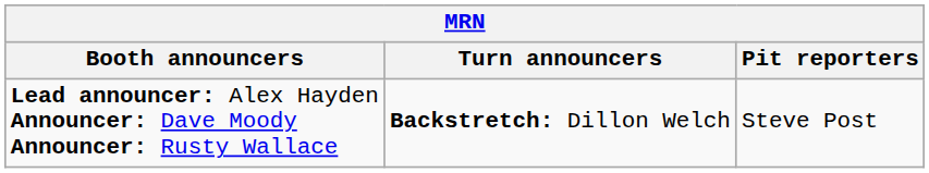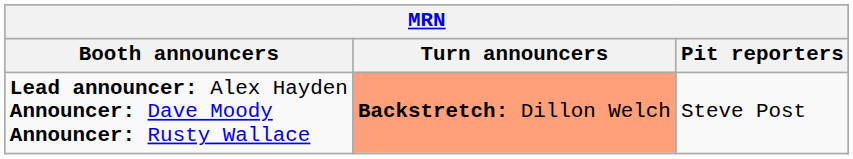row 3 | Turn announcers: no background -> lightsalmon background
